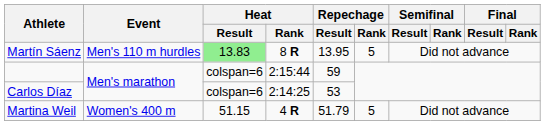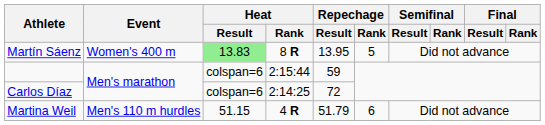Martín Sáenz | Event: Men's 110 m hurdles -> Women's 400 m
Carlos Díaz | Repechage / Result: 53 -> 72
Martina Weil | Event: Women's 400 m -> Men's 110 m hurdles
Martina Weil | Repechage / Rank: 5 -> 6
